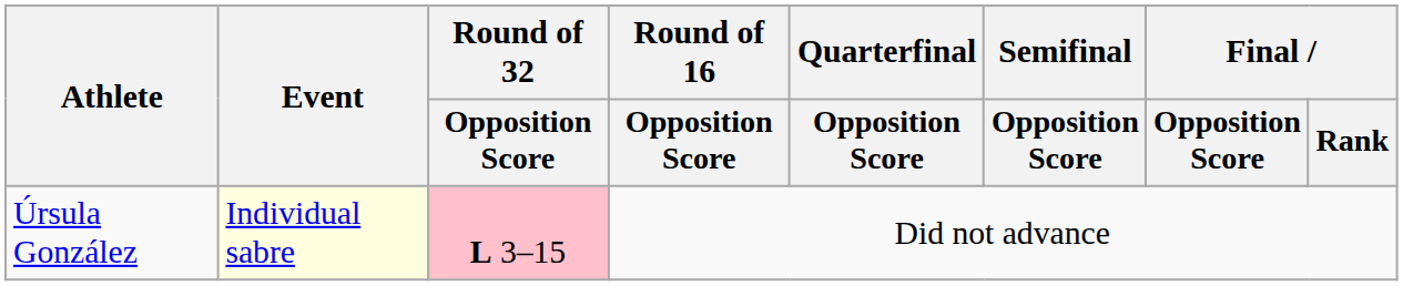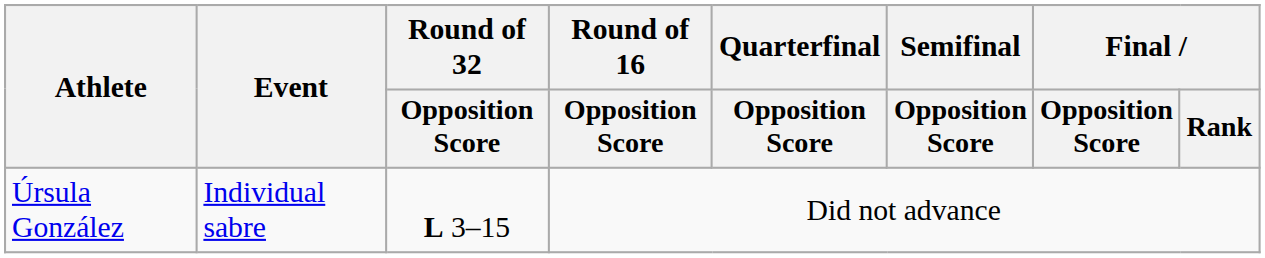Úrsula González | Event: lightyellow background -> no background
Úrsula González | Round of 32 / Opposition Score: pink background -> no background
